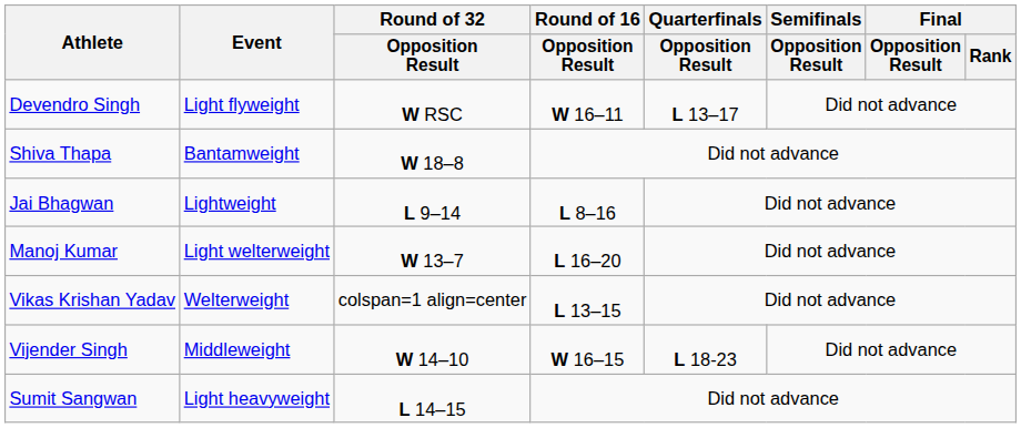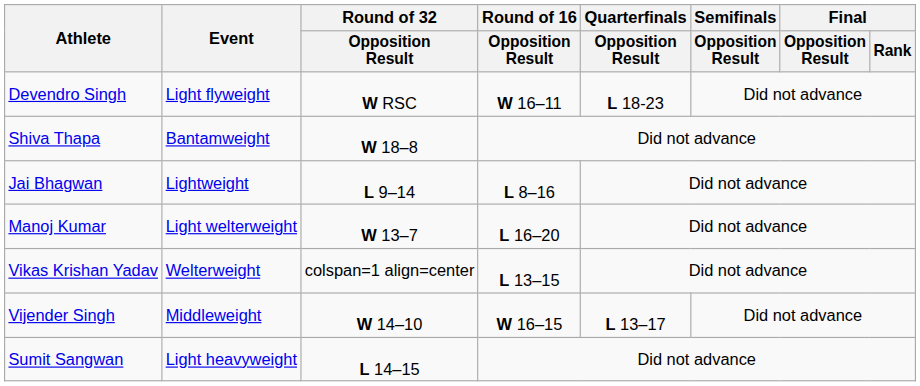Devendro Singh | Quarterfinals / Opposition Result: L 13–17 -> L 18-23
Vijender Singh | Quarterfinals / Opposition Result: L 18-23 -> L 13–17
